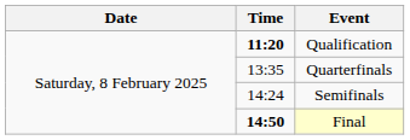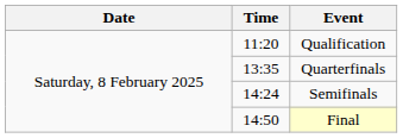Qualification | Time: bold -> normal
Final | Time: bold -> normal
